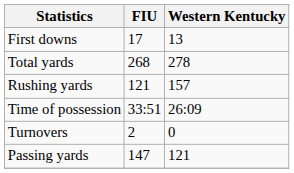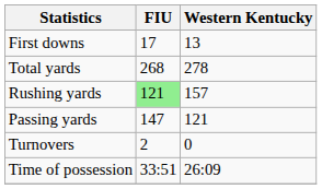Rushing yards | FIU: no background -> lightgreen background
rows swapped: Passing yards <-> Time of possession
